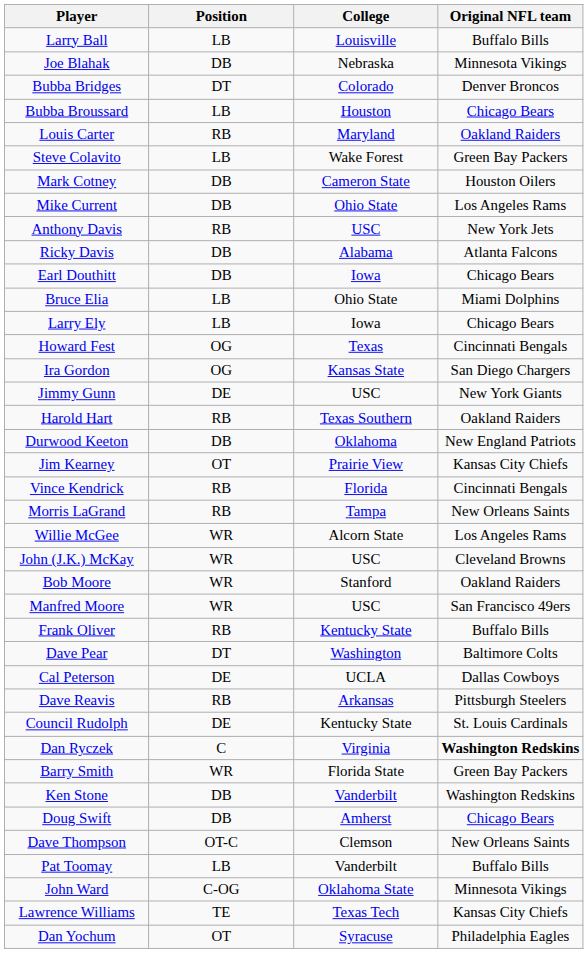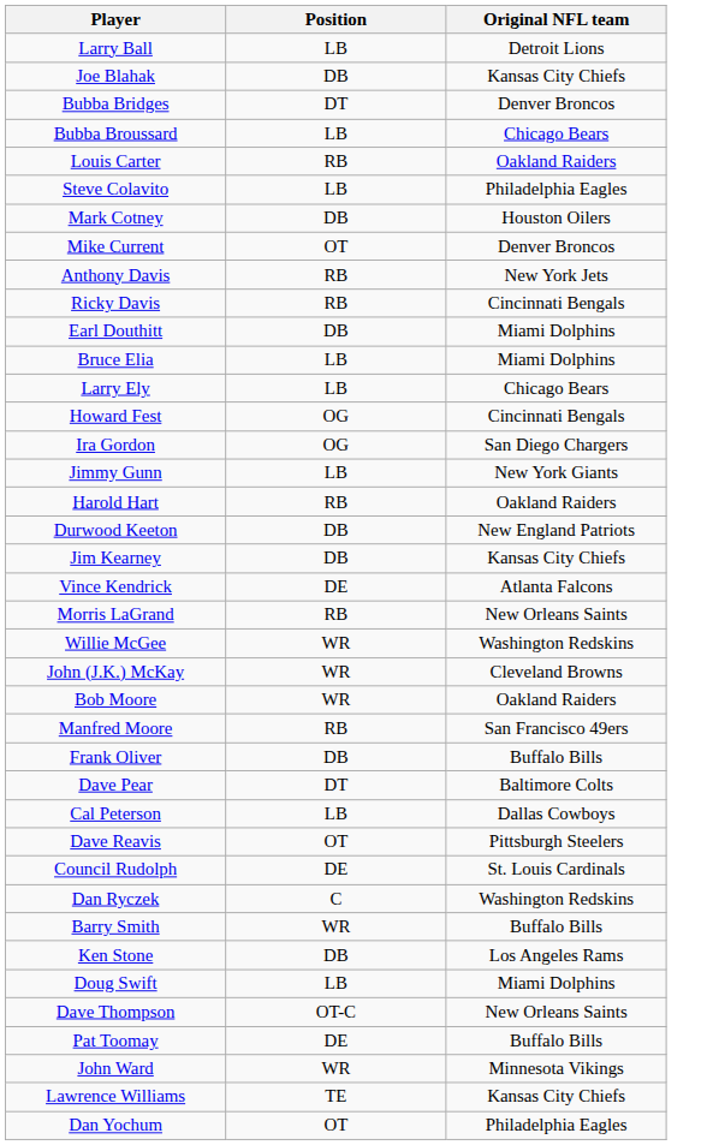- column: College | Louisville | Nebraska | Colorado | Houston | Maryland | Wake Forest | Cameron State | Ohio State | USC | Alabama | Iowa | Ohio State | Iowa | Texas | Kansas State | USC | Texas Southern | Oklahoma | Prairie View | Florida | Tampa | Alcorn State | USC | Stanford | USC | Kentucky State | Washington | UCLA | Arkansas | Kentucky State | Virginia | Florida State | Vanderbilt | Amherst | Clemson | Vanderbilt | Oklahoma State | Texas Tech | Syracuse
Larry Ball | Original NFL team: Buffalo Bills -> Detroit Lions
Joe Blahak | Original NFL team: Minnesota Vikings -> Kansas City Chiefs
Steve Colavito | Original NFL team: Green Bay Packers -> Philadelphia Eagles
Mike Current | Position: DB -> OT
Mike Current | Original NFL team: Los Angeles Rams -> Denver Broncos
Ricky Davis | Position: DB -> RB
Ricky Davis | Original NFL team: Atlanta Falcons -> Cincinnati Bengals
Earl Douthitt | Original NFL team: Chicago Bears -> Miami Dolphins
Jimmy Gunn | Position: DE -> LB
Jim Kearney | Position: OT -> DB
Vince Kendrick | Position: RB -> DE
Vince Kendrick | Original NFL team: Cincinnati Bengals -> Atlanta Falcons
Willie McGee | Original NFL team: Los Angeles Rams -> Washington Redskins
Manfred Moore | Position: WR -> RB
Frank Oliver | Position: RB -> DB
Cal Peterson | Position: DE -> LB
Dave Reavis | Position: RB -> OT
Dan Ryczek | Original NFL team: bold -> normal
Barry Smith | Original NFL team: Green Bay Packers -> Buffalo Bills
Ken Stone | Original NFL team: Washington Redskins -> Los Angeles Rams
Doug Swift | Position: DB -> LB
Doug Swift | Original NFL team: Chicago Bears -> Miami Dolphins
Pat Toomay | Position: LB -> DE
John Ward | Position: C-OG -> WR
